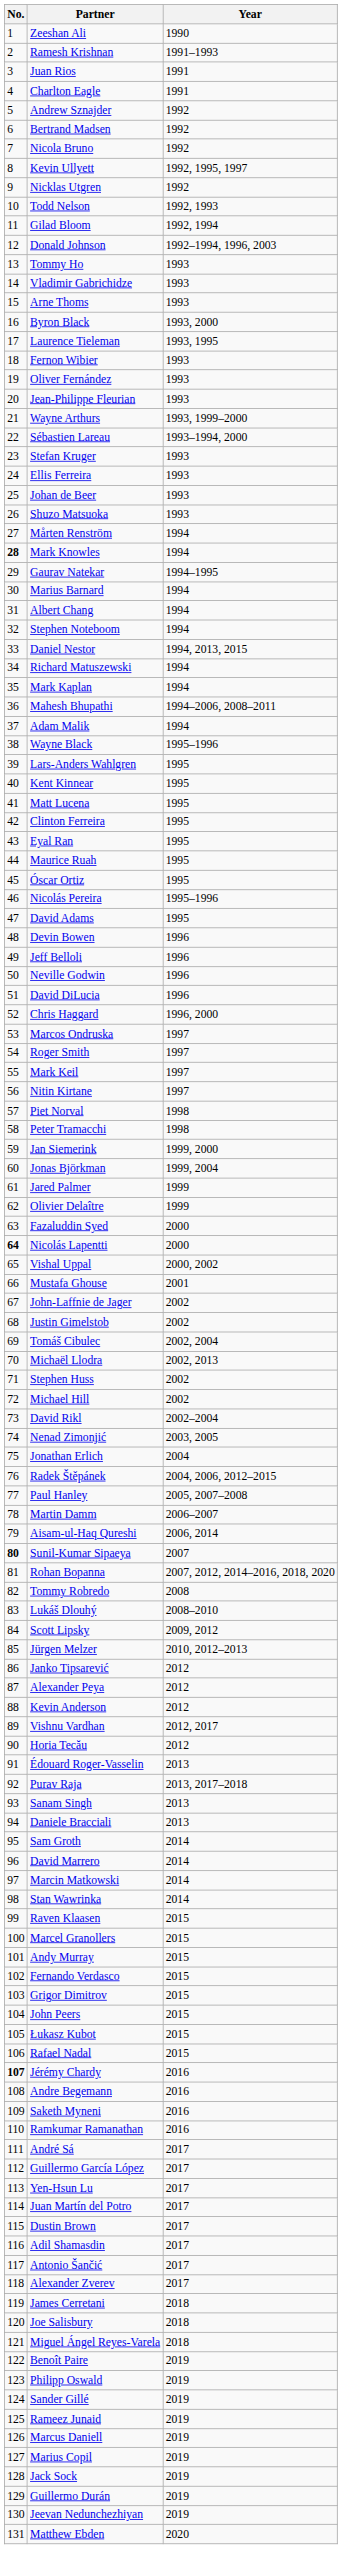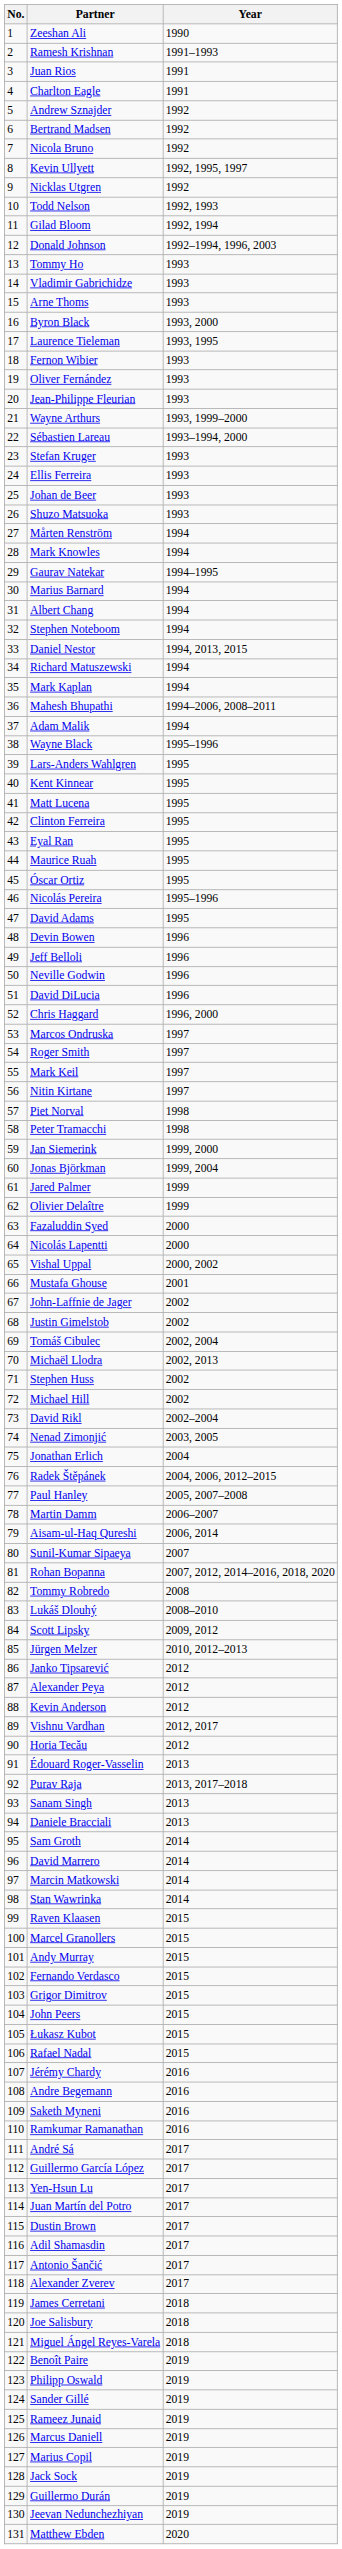Mark Knowles | No.: bold -> normal
Nicolás Lapentti | No.: bold -> normal
Sunil-Kumar Sipaeya | No.: bold -> normal
Jérémy Chardy | No.: bold -> normal
